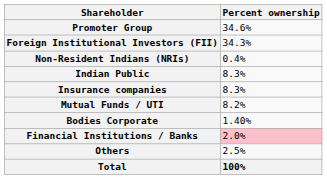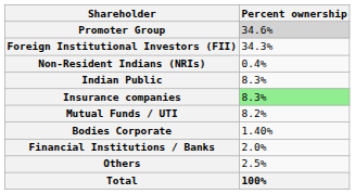Promoter Group | Percent ownership: no background -> lightgrey background
Insurance companies | Percent ownership: no background -> lightgreen background
Financial Institutions / Banks | Percent ownership: pink background -> no background
